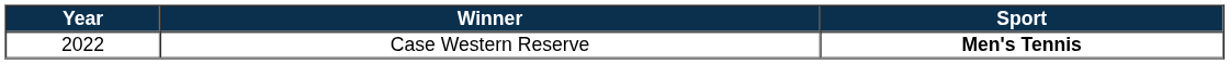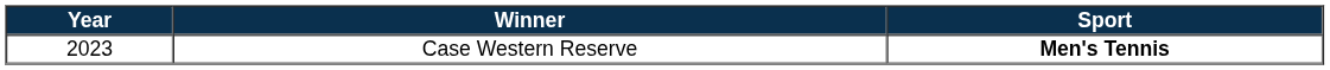Case Western Reserve | Year: 2022 -> 2023
